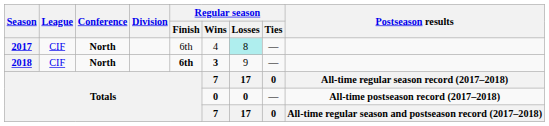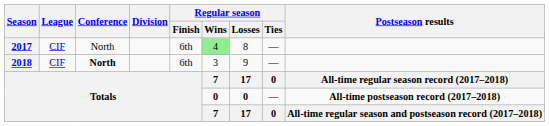2017 | Conference: bold -> normal
2017 | Regular season / Wins: no background -> lightgreen background
2017 | Regular season / Losses: paleturquoise background -> no background
2018 | Regular season / Finish: bold -> normal
2018 | Regular season / Wins: bold -> normal
